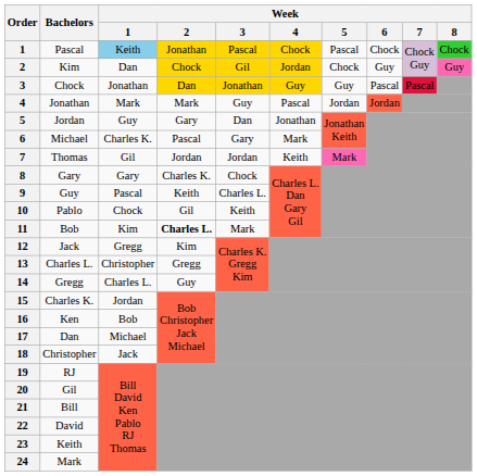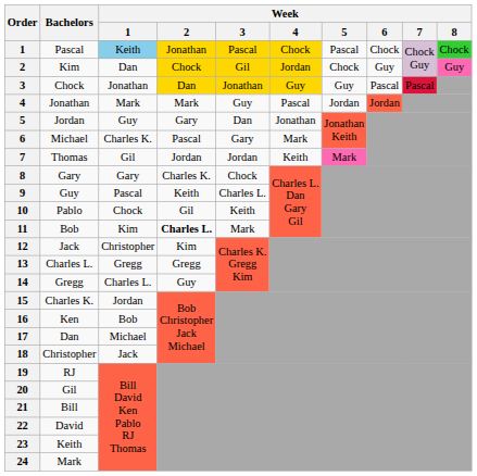12 | Week / 1: Gregg -> Christopher
13 | Week / 1: Christopher -> Gregg
